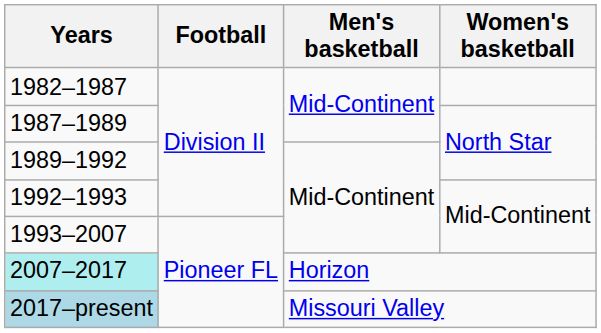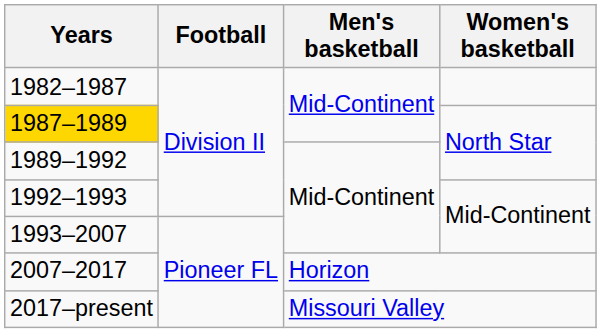1987–1989 | Years: no background -> gold background
2007–2017 | Years: paleturquoise background -> no background
2017–present | Years: lightblue background -> no background
